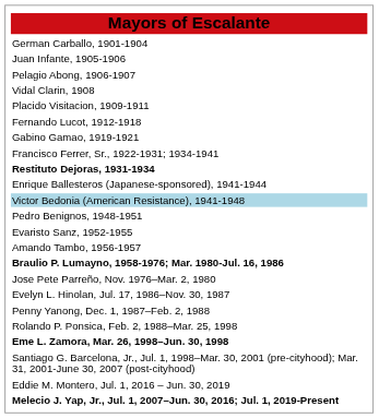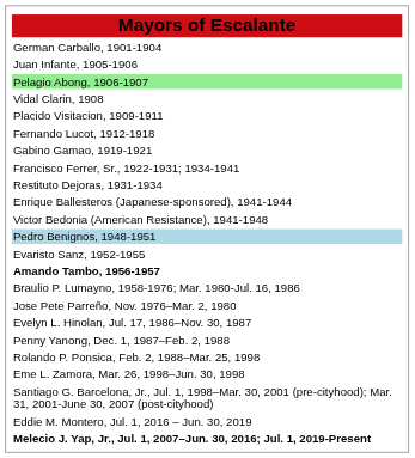row 4 | column 1: no background -> lightgreen background
row 10 | column 1: bold -> normal
row 12 | column 1: lightblue background -> no background
row 13 | column 1: no background -> lightblue background
row 15 | column 1: normal -> bold
row 16 | column 1: bold -> normal
row 21 | column 1: bold -> normal
